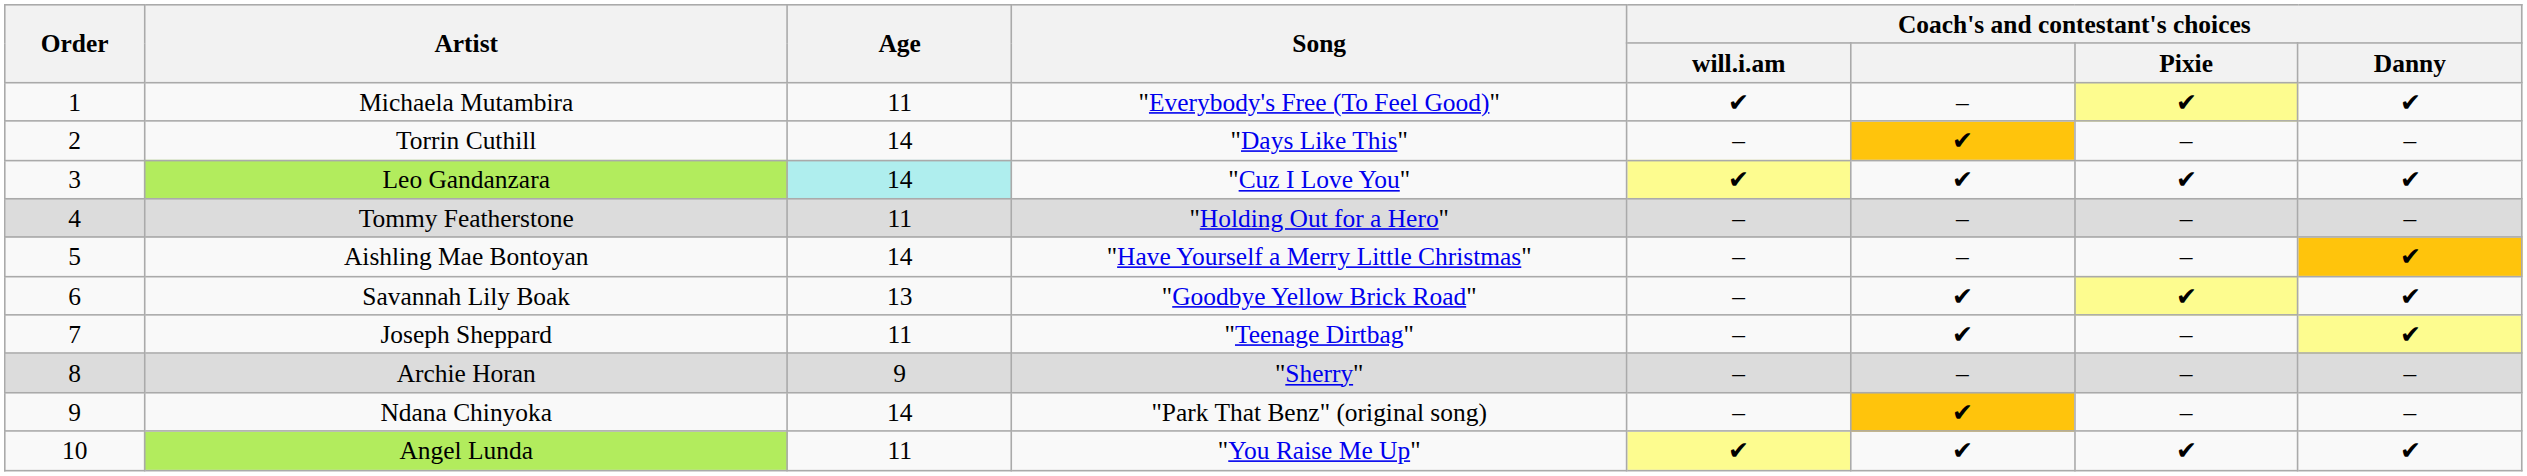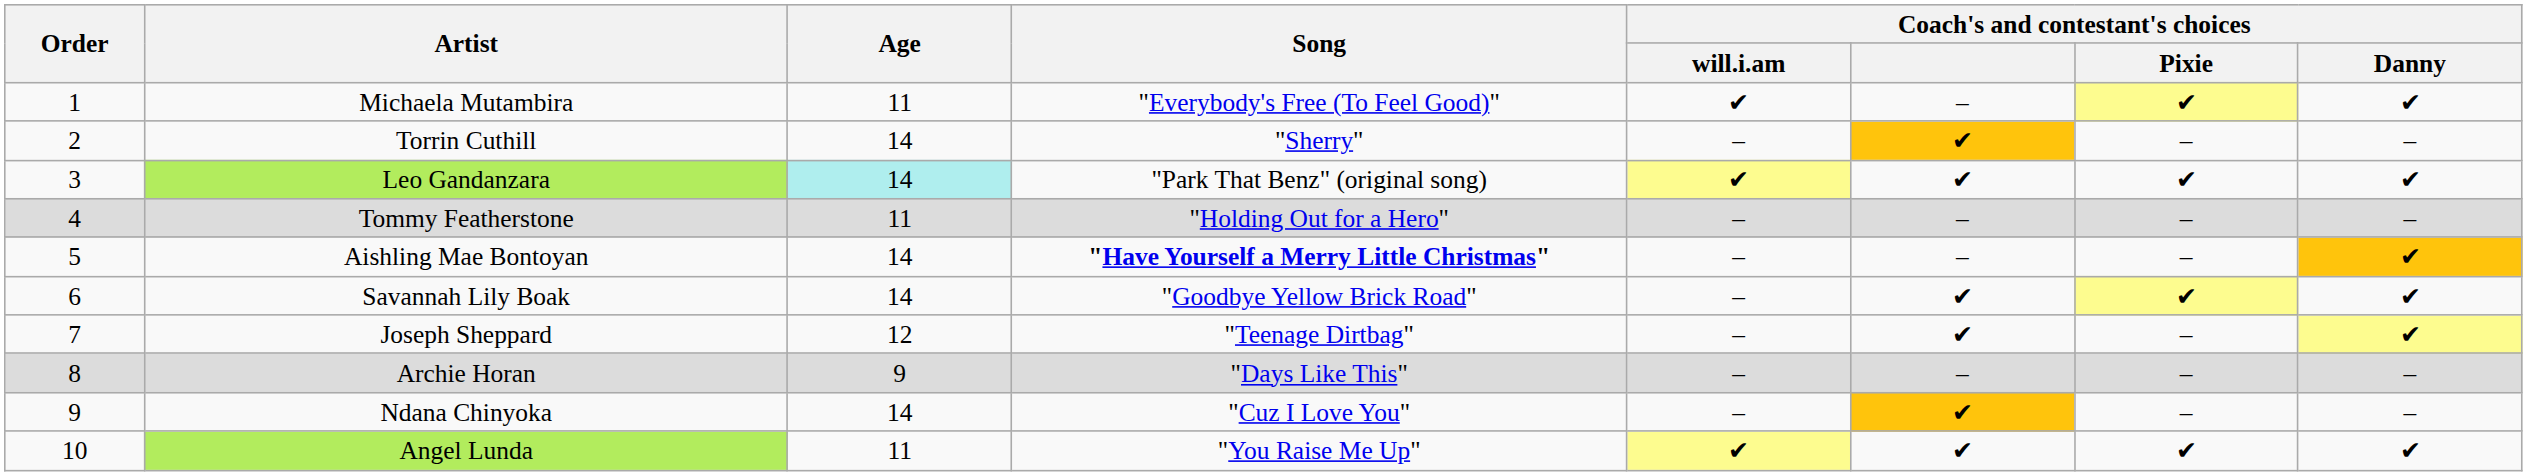Torrin Cuthill | Song: "Days Like This" -> "Sherry"
Leo Gandanzara | Song: "Cuz I Love You" -> "Park That Benz" (original song)
Aishling Mae Bontoyan | Song: normal -> bold
Savannah Lily Boak | Age: 13 -> 14
Joseph Sheppard | Age: 11 -> 12
Archie Horan | Song: "Sherry" -> "Days Like This"
Ndana Chinyoka | Song: "Park That Benz" (original song) -> "Cuz I Love You"
